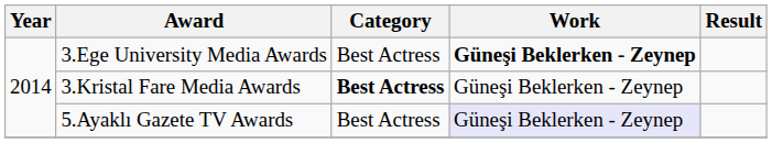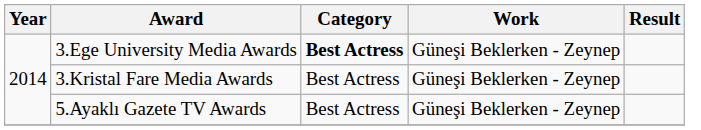3.Ege University Media Awards | Category: normal -> bold
3.Ege University Media Awards | Work: bold -> normal
3.Kristal Fare Media Awards | Category: bold -> normal
5.Ayaklı Gazete TV Awards | Work: lavender background -> no background
